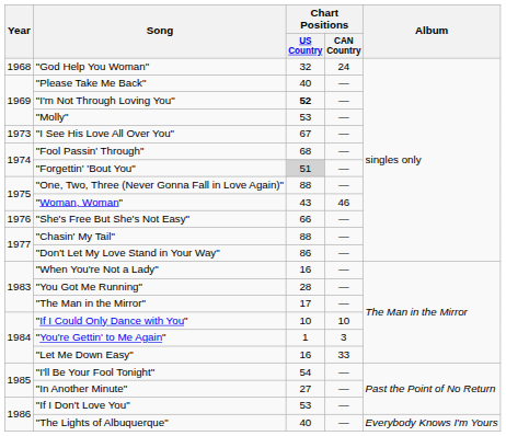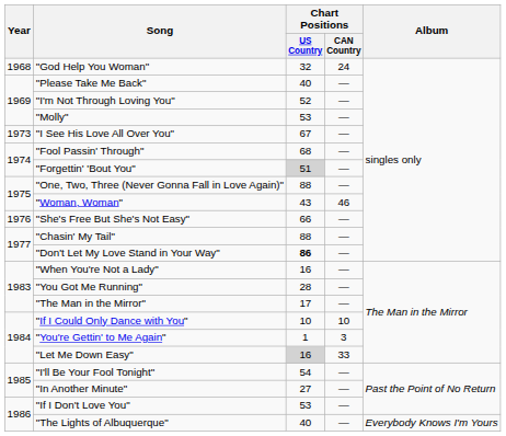"I'm Not Through Loving You" | Chart Positions / US Country: bold -> normal
"Don't Let My Love Stand in Your Way" | Chart Positions / US Country: normal -> bold
"Let Me Down Easy" | Chart Positions / US Country: no background -> lightgrey background
